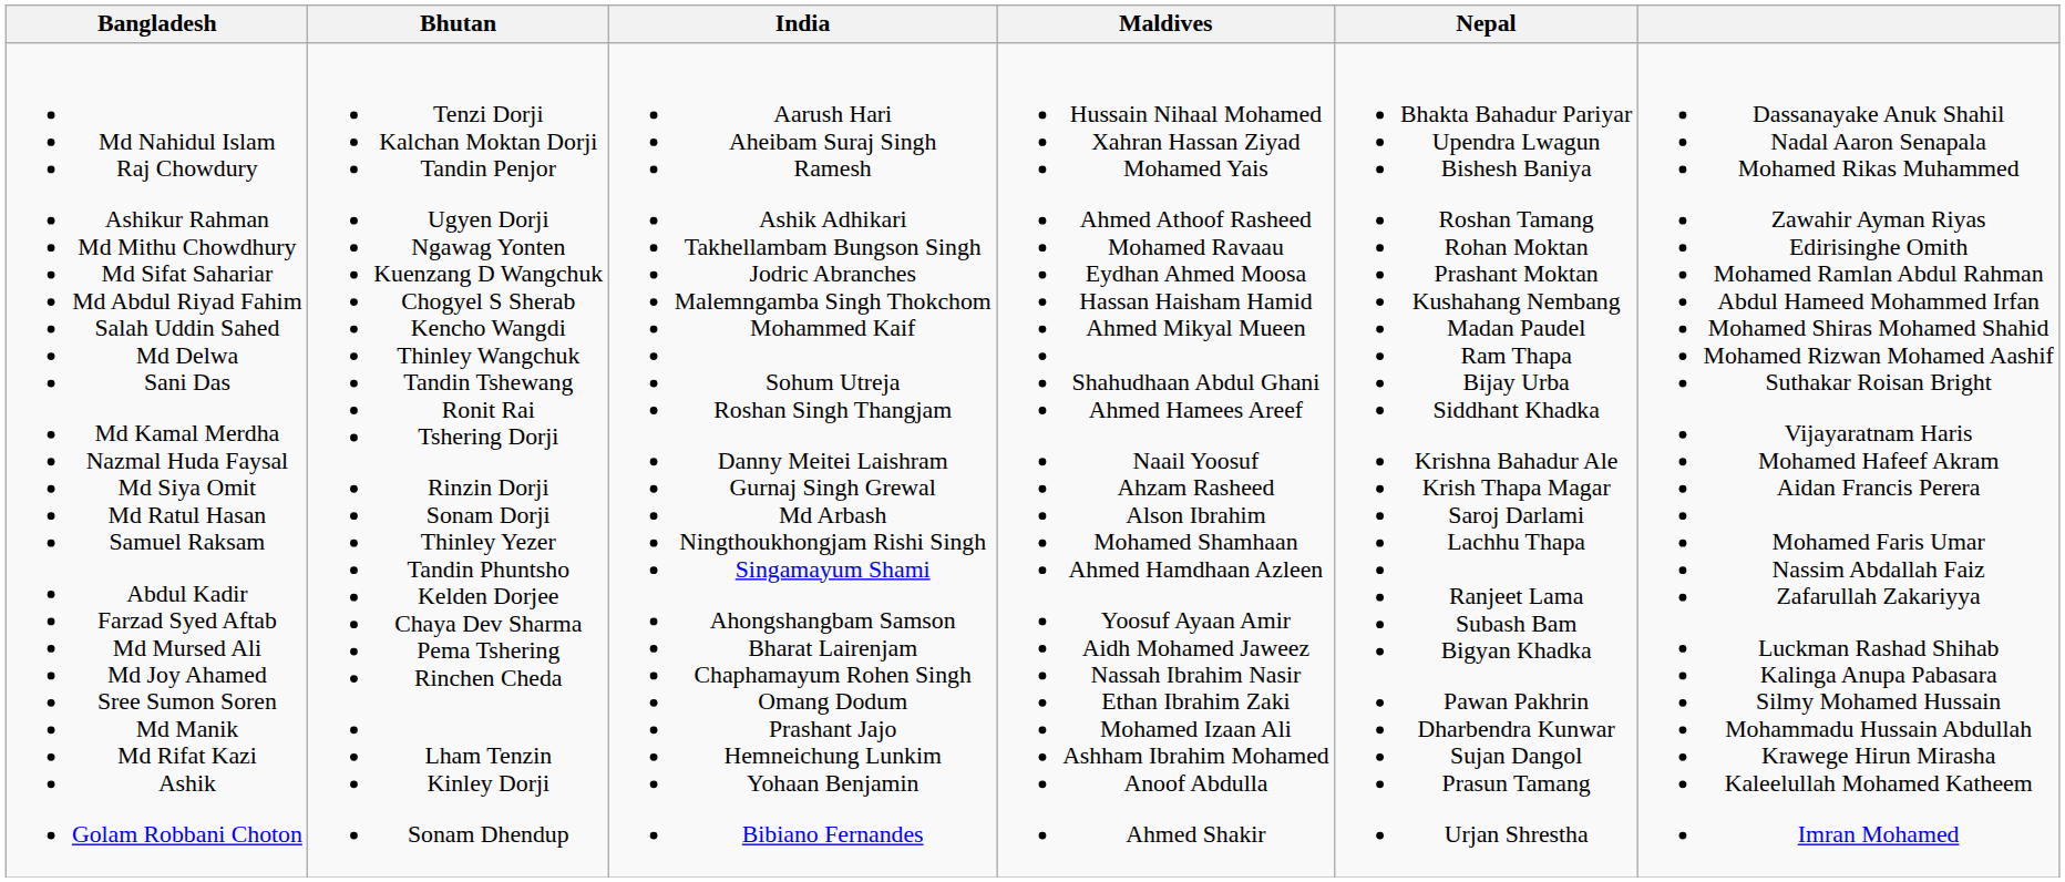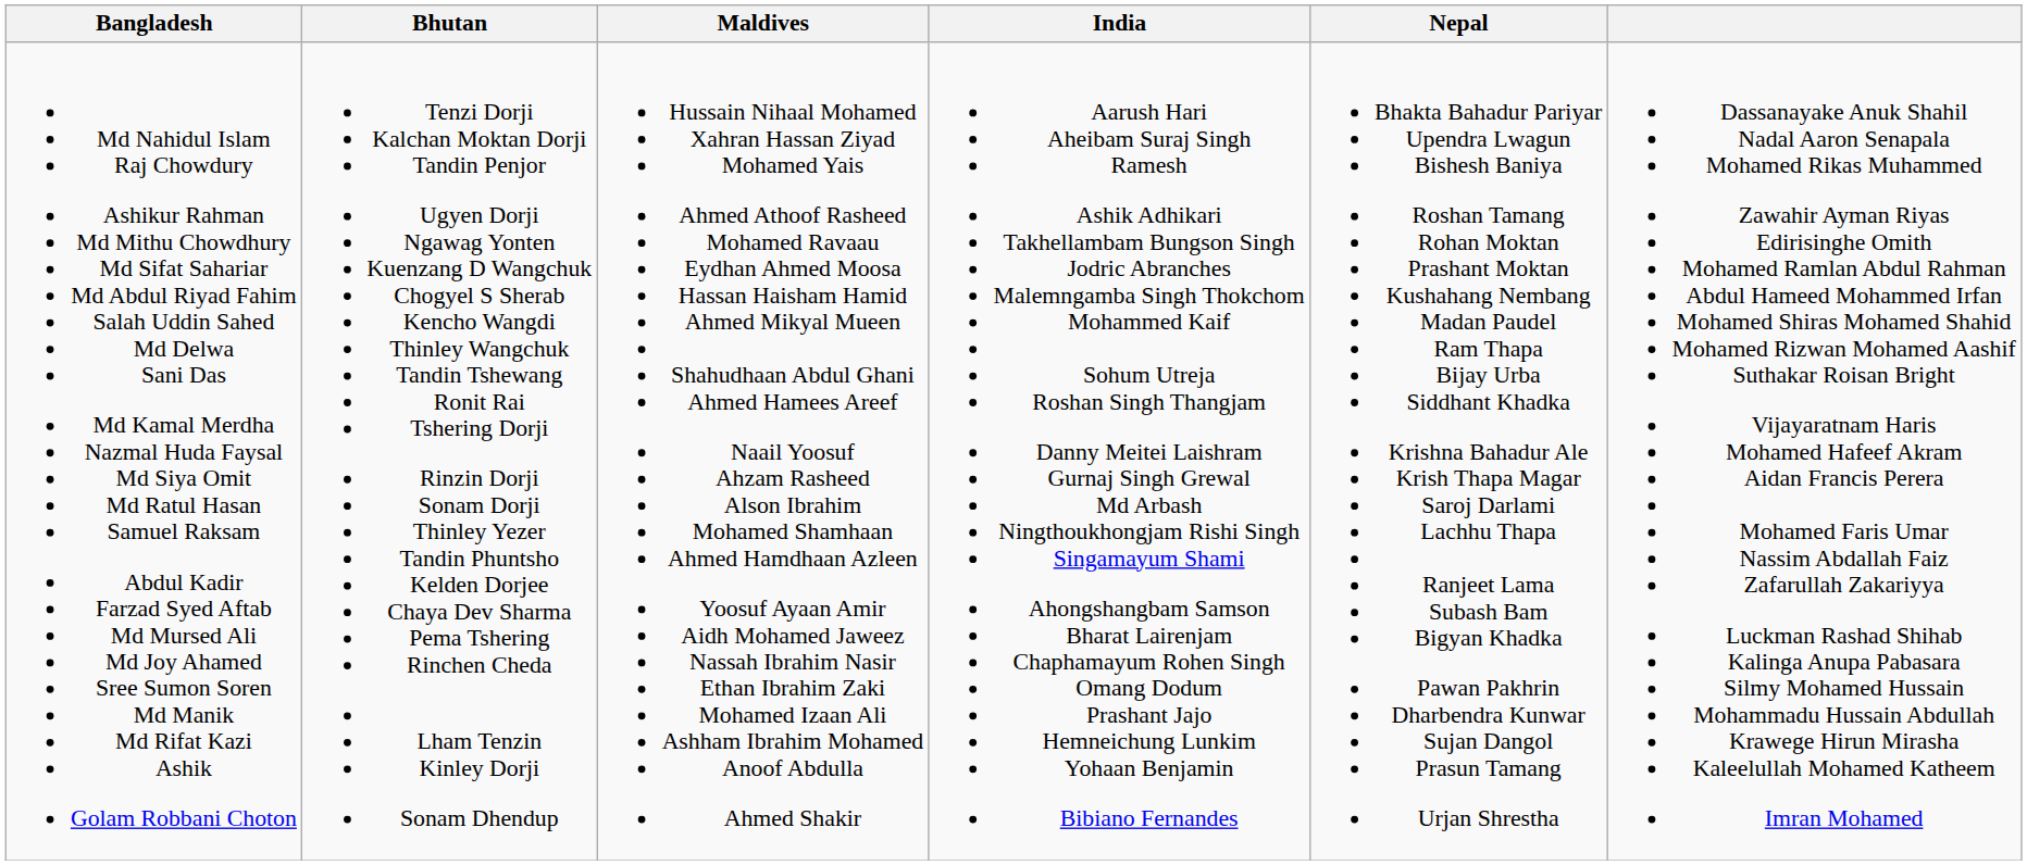columns swapped: India <-> Maldives
